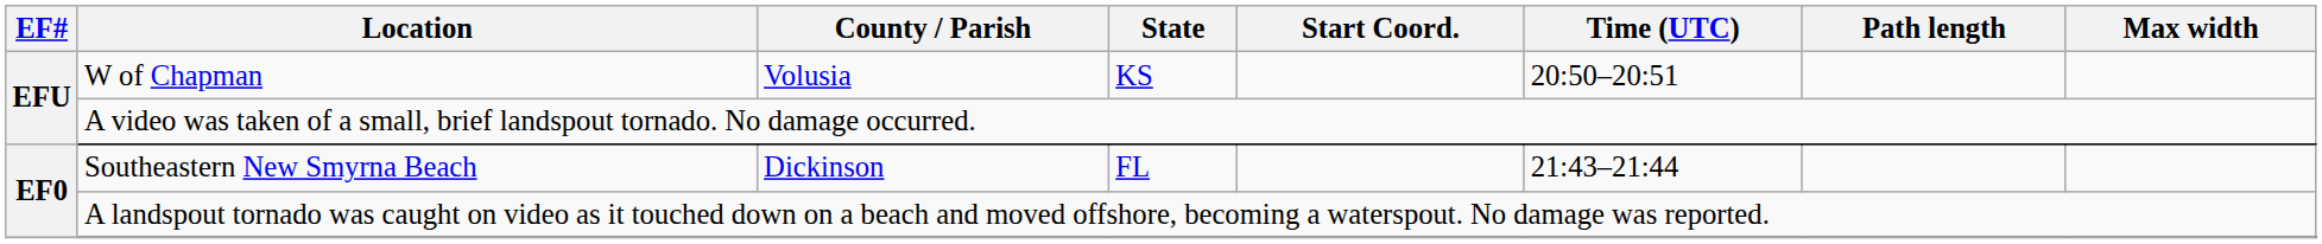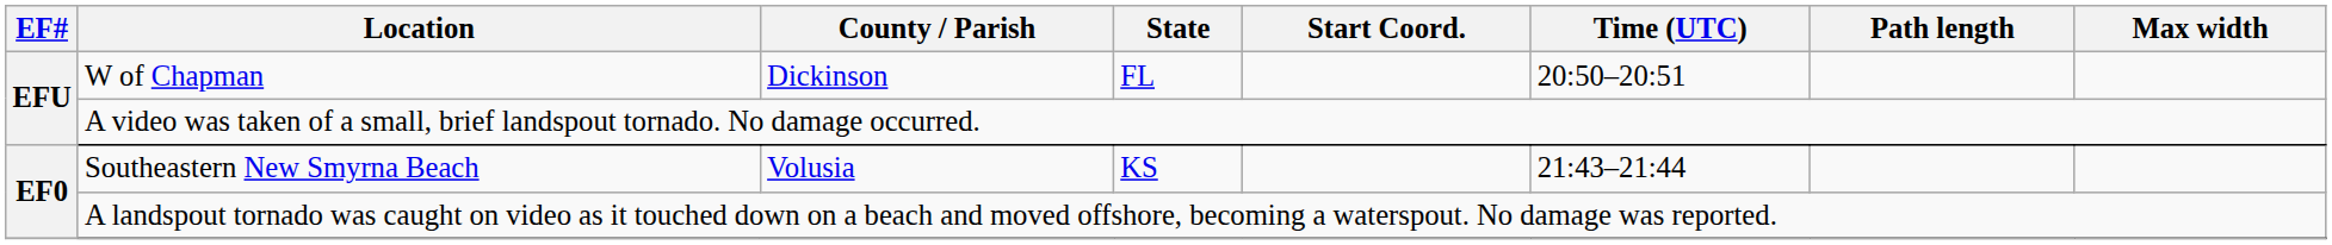W of Chapman | County / Parish: Volusia -> Dickinson
W of Chapman | State: KS -> FL
Southeastern New Smyrna Beach | County / Parish: Dickinson -> Volusia
Southeastern New Smyrna Beach | State: FL -> KS
